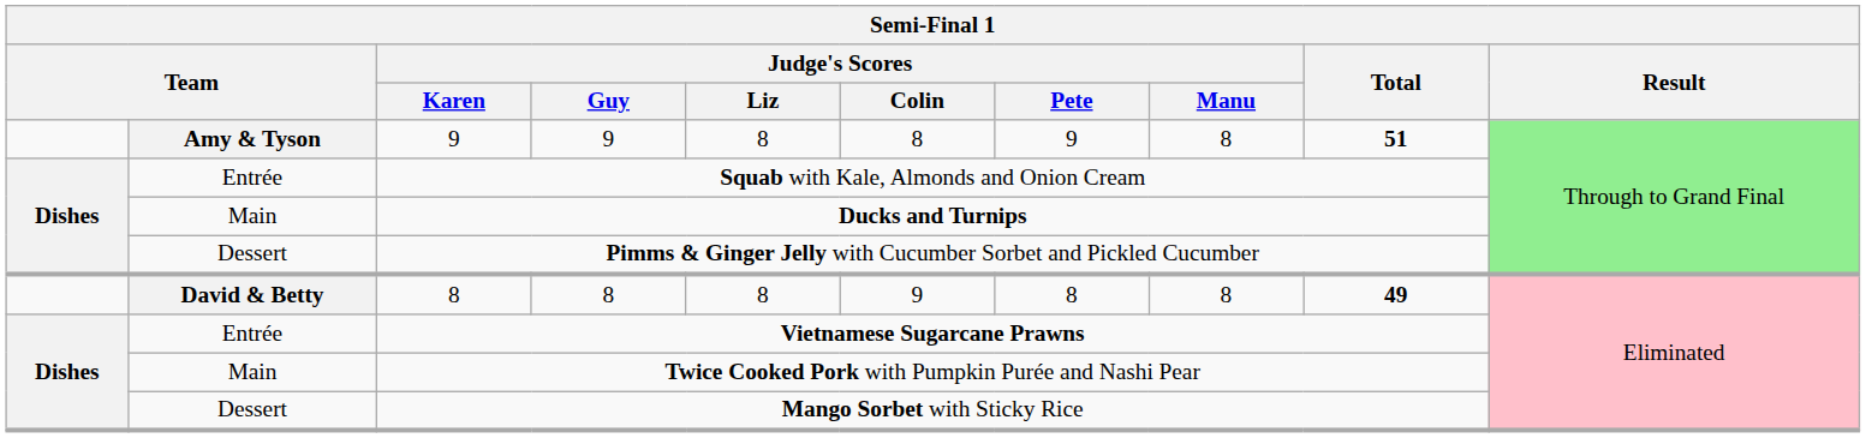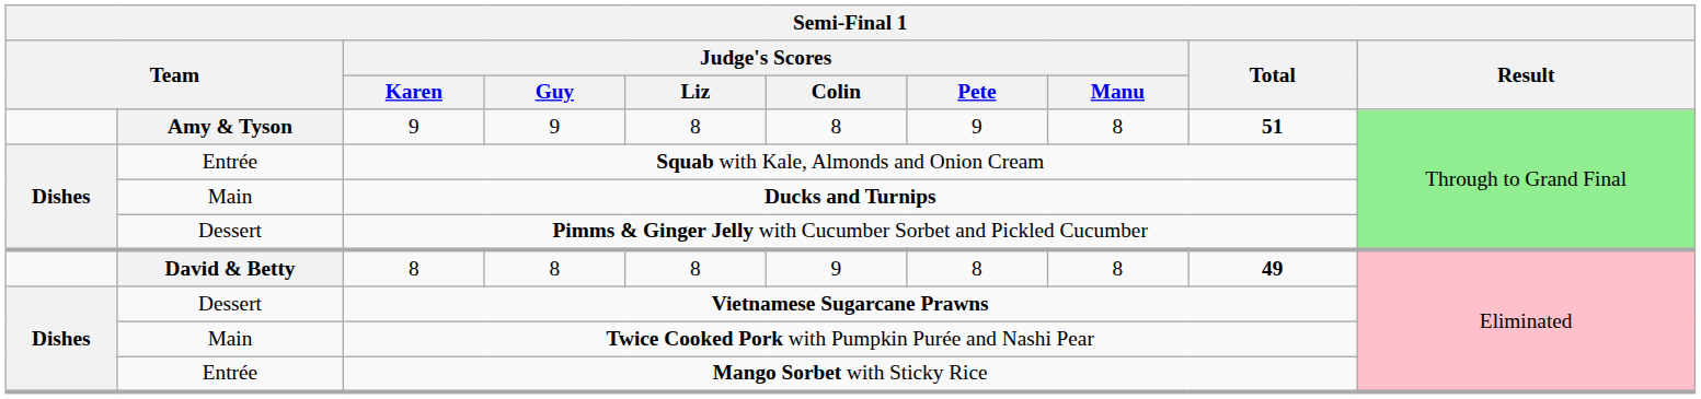Vietnamese Sugarcane Prawns | column 2: Entrée -> Dessert
Mango Sorbet with Sticky Rice | column 2: Dessert -> Entrée
